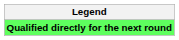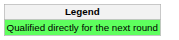row 2 | column 1: bold -> normal
